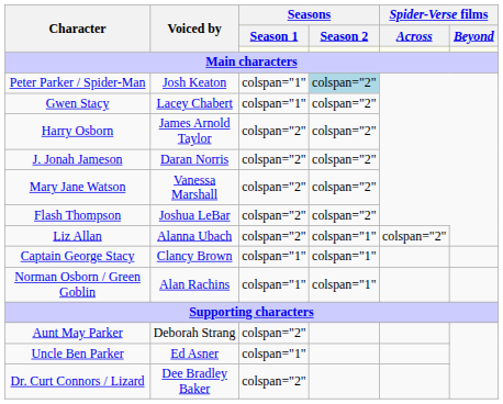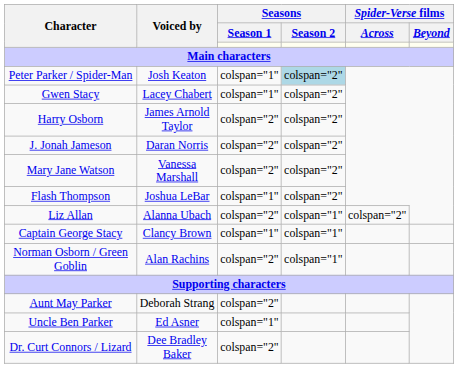Flash Thompson | Seasons / Season 1: colspan="2" -> colspan="1"
Norman Osborn / Green Goblin | Seasons / Season 1: colspan="1" -> colspan="2"
